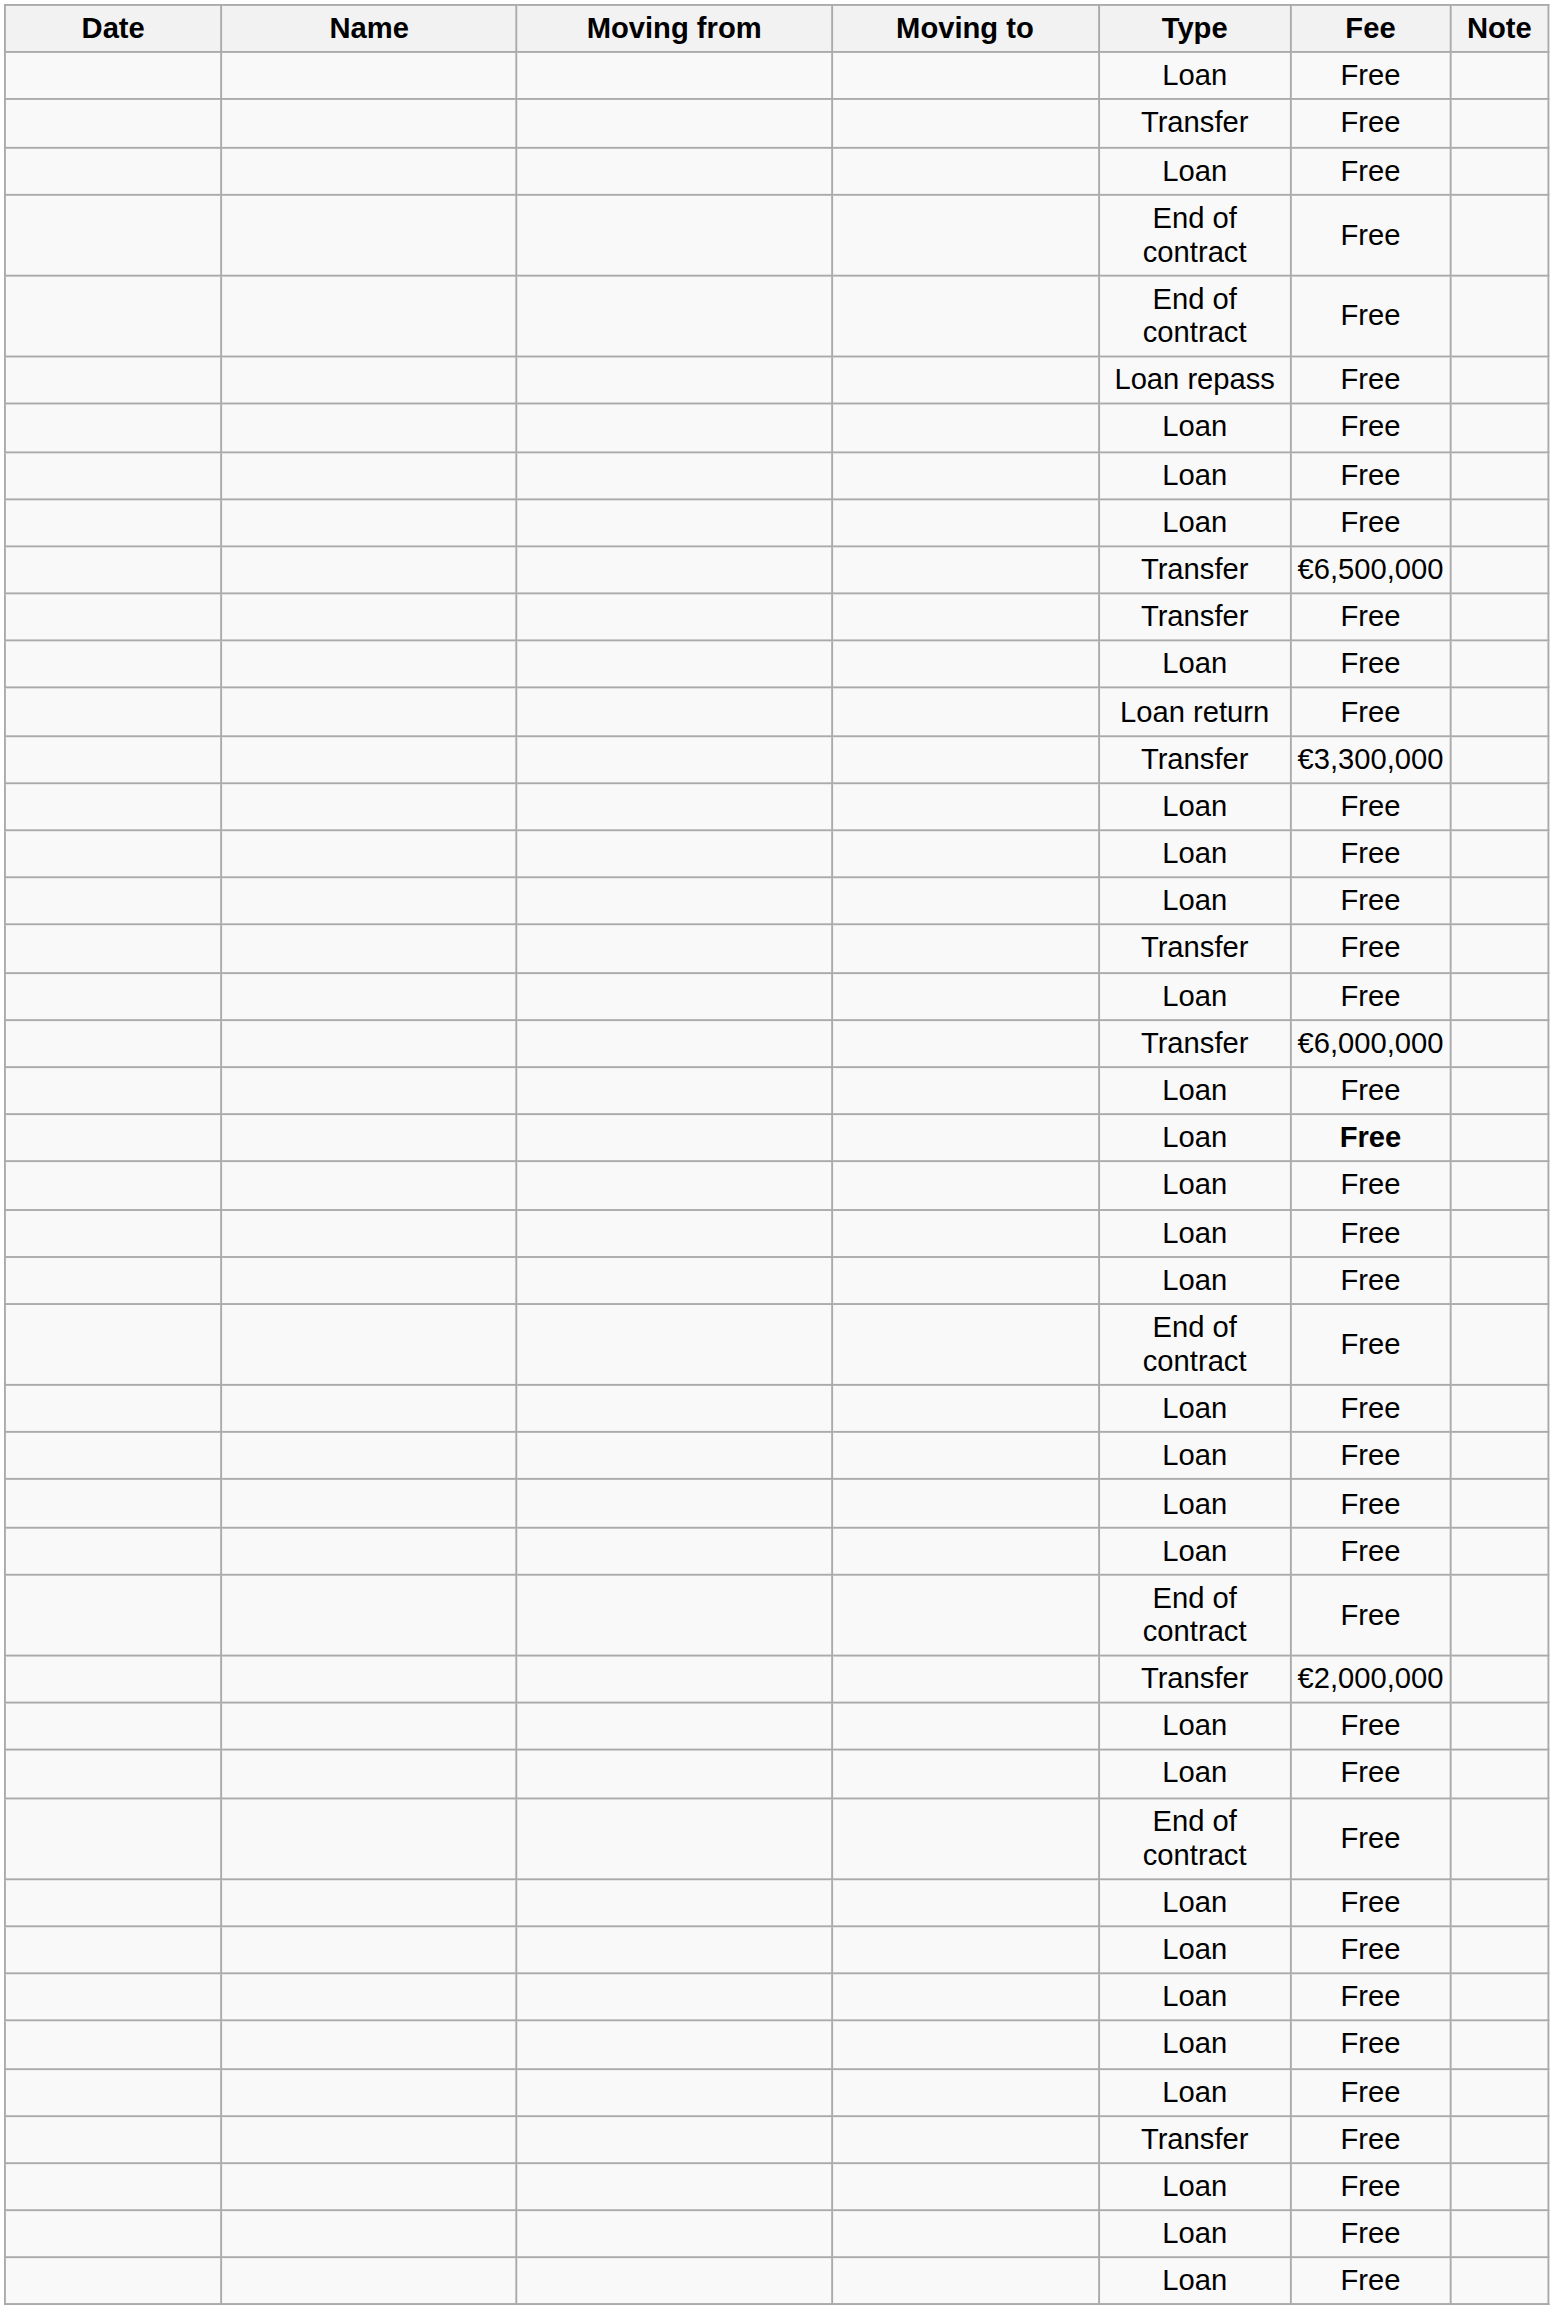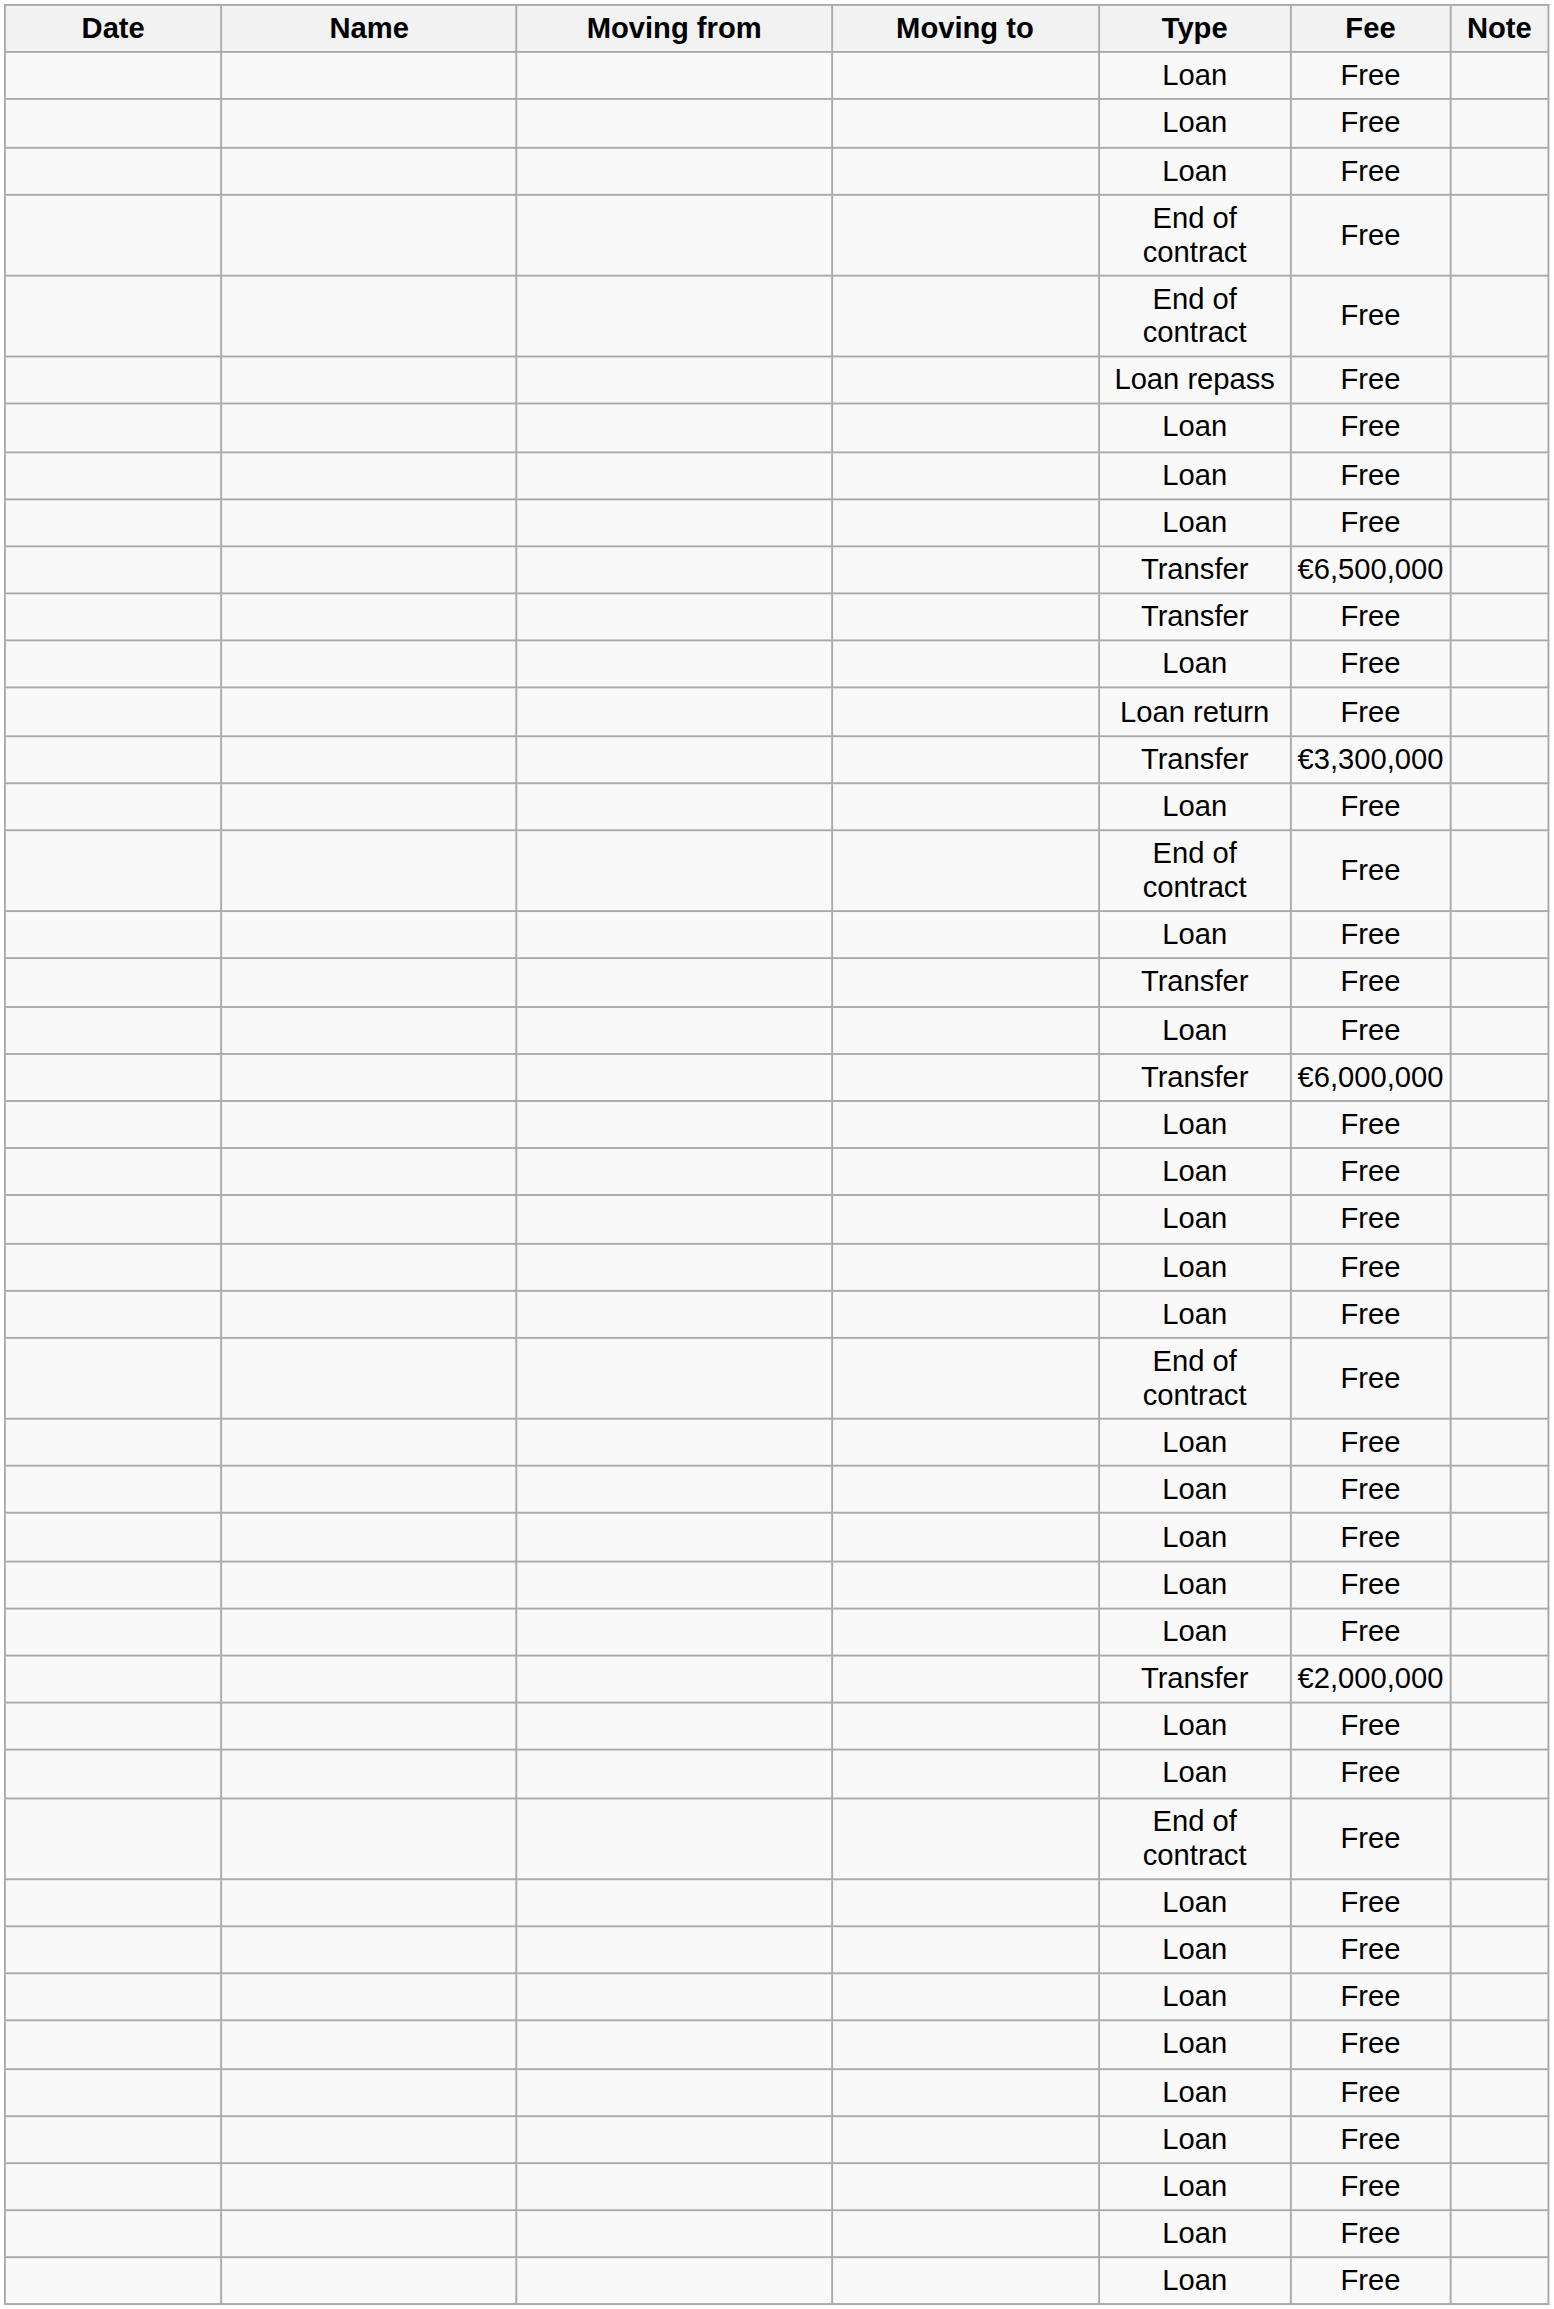row 3 | Type: Transfer -> Loan
row 17 | Type: Loan -> End of contract
row 23 | Fee: bold -> normal
row 32 | Type: End of contract -> Loan
row 42 | Type: Transfer -> Loan
